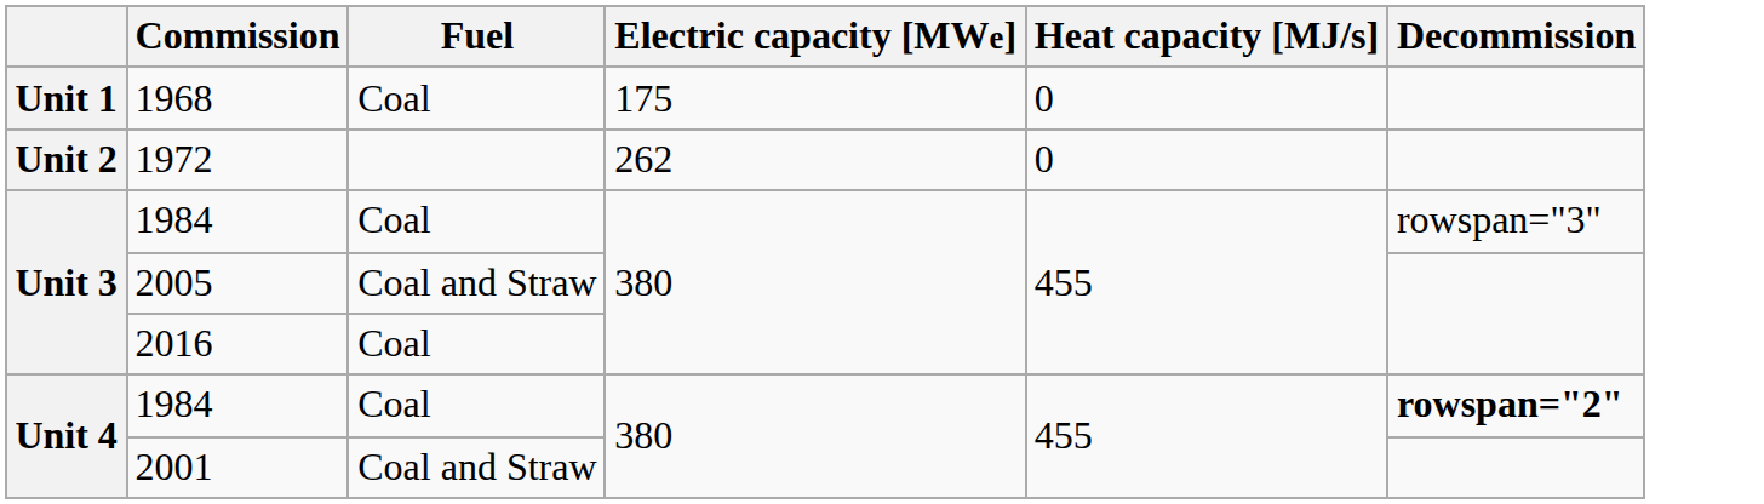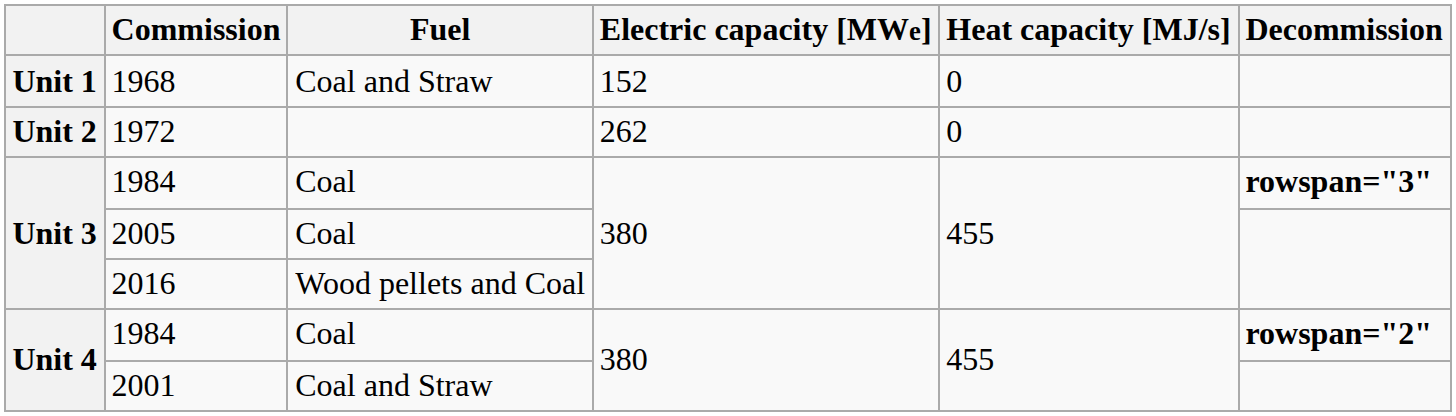1968 | Fuel: Coal -> Coal and Straw
1968 | Electric capacity [MWe]: 175 -> 152
Unit 3 / 1984 | Decommission: normal -> bold
2005 | Fuel: Coal and Straw -> Coal
2016 | Fuel: Coal -> Wood pellets and Coal
